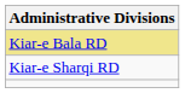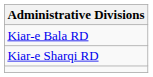row 2 | column 1: khaki background -> no background
